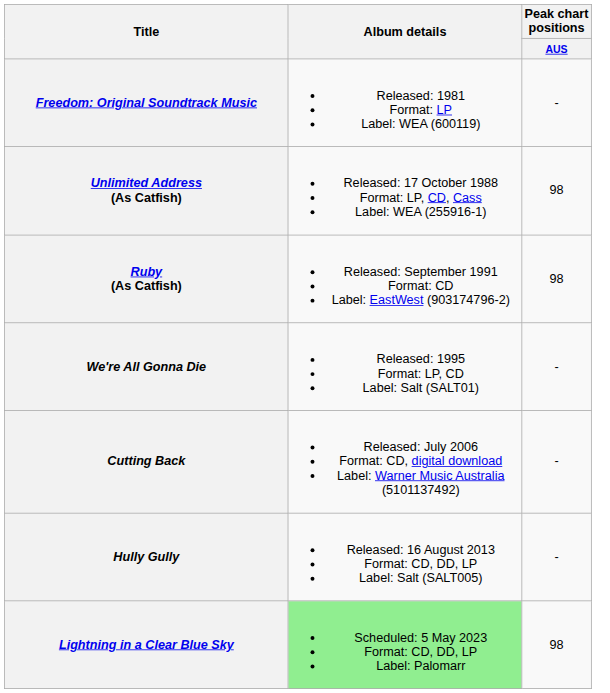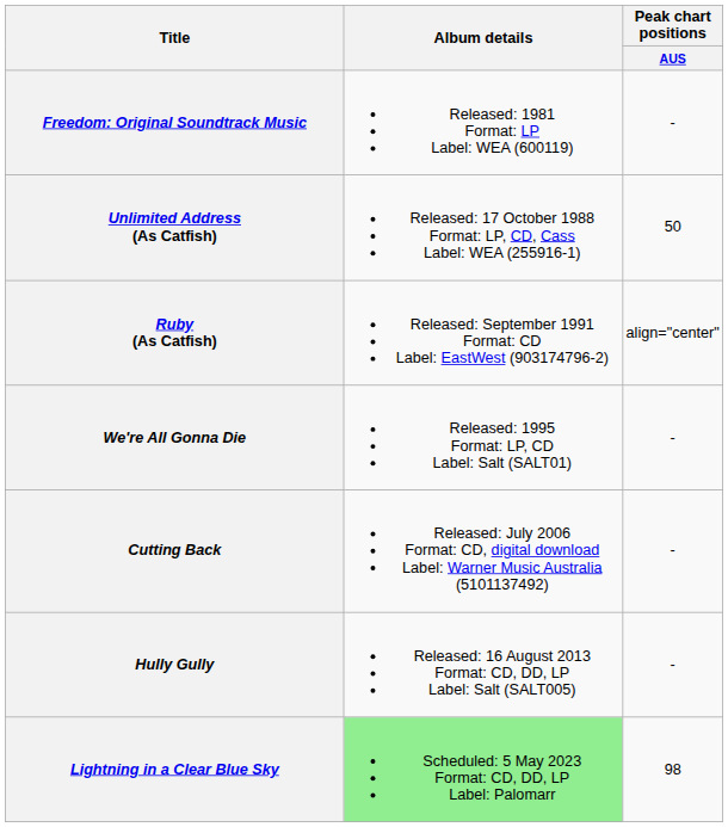Unlimited Address (As Catfish) | Peak chart positions / AUS: 98 -> 50
Ruby (As Catfish) | Peak chart positions / AUS: 98 -> align="center"
